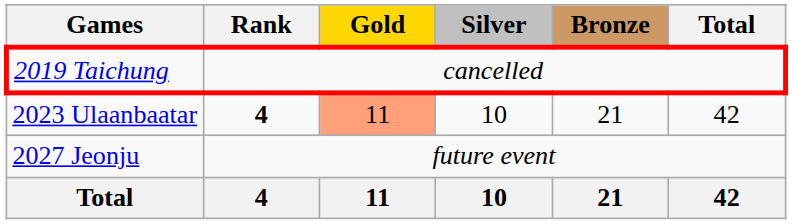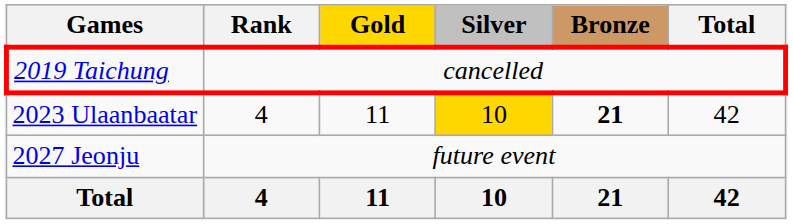2023 Ulaanbaatar | Rank: bold -> normal
2023 Ulaanbaatar | Gold: lightsalmon background -> no background
2023 Ulaanbaatar | Silver: no background -> gold background
2023 Ulaanbaatar | Bronze: normal -> bold
